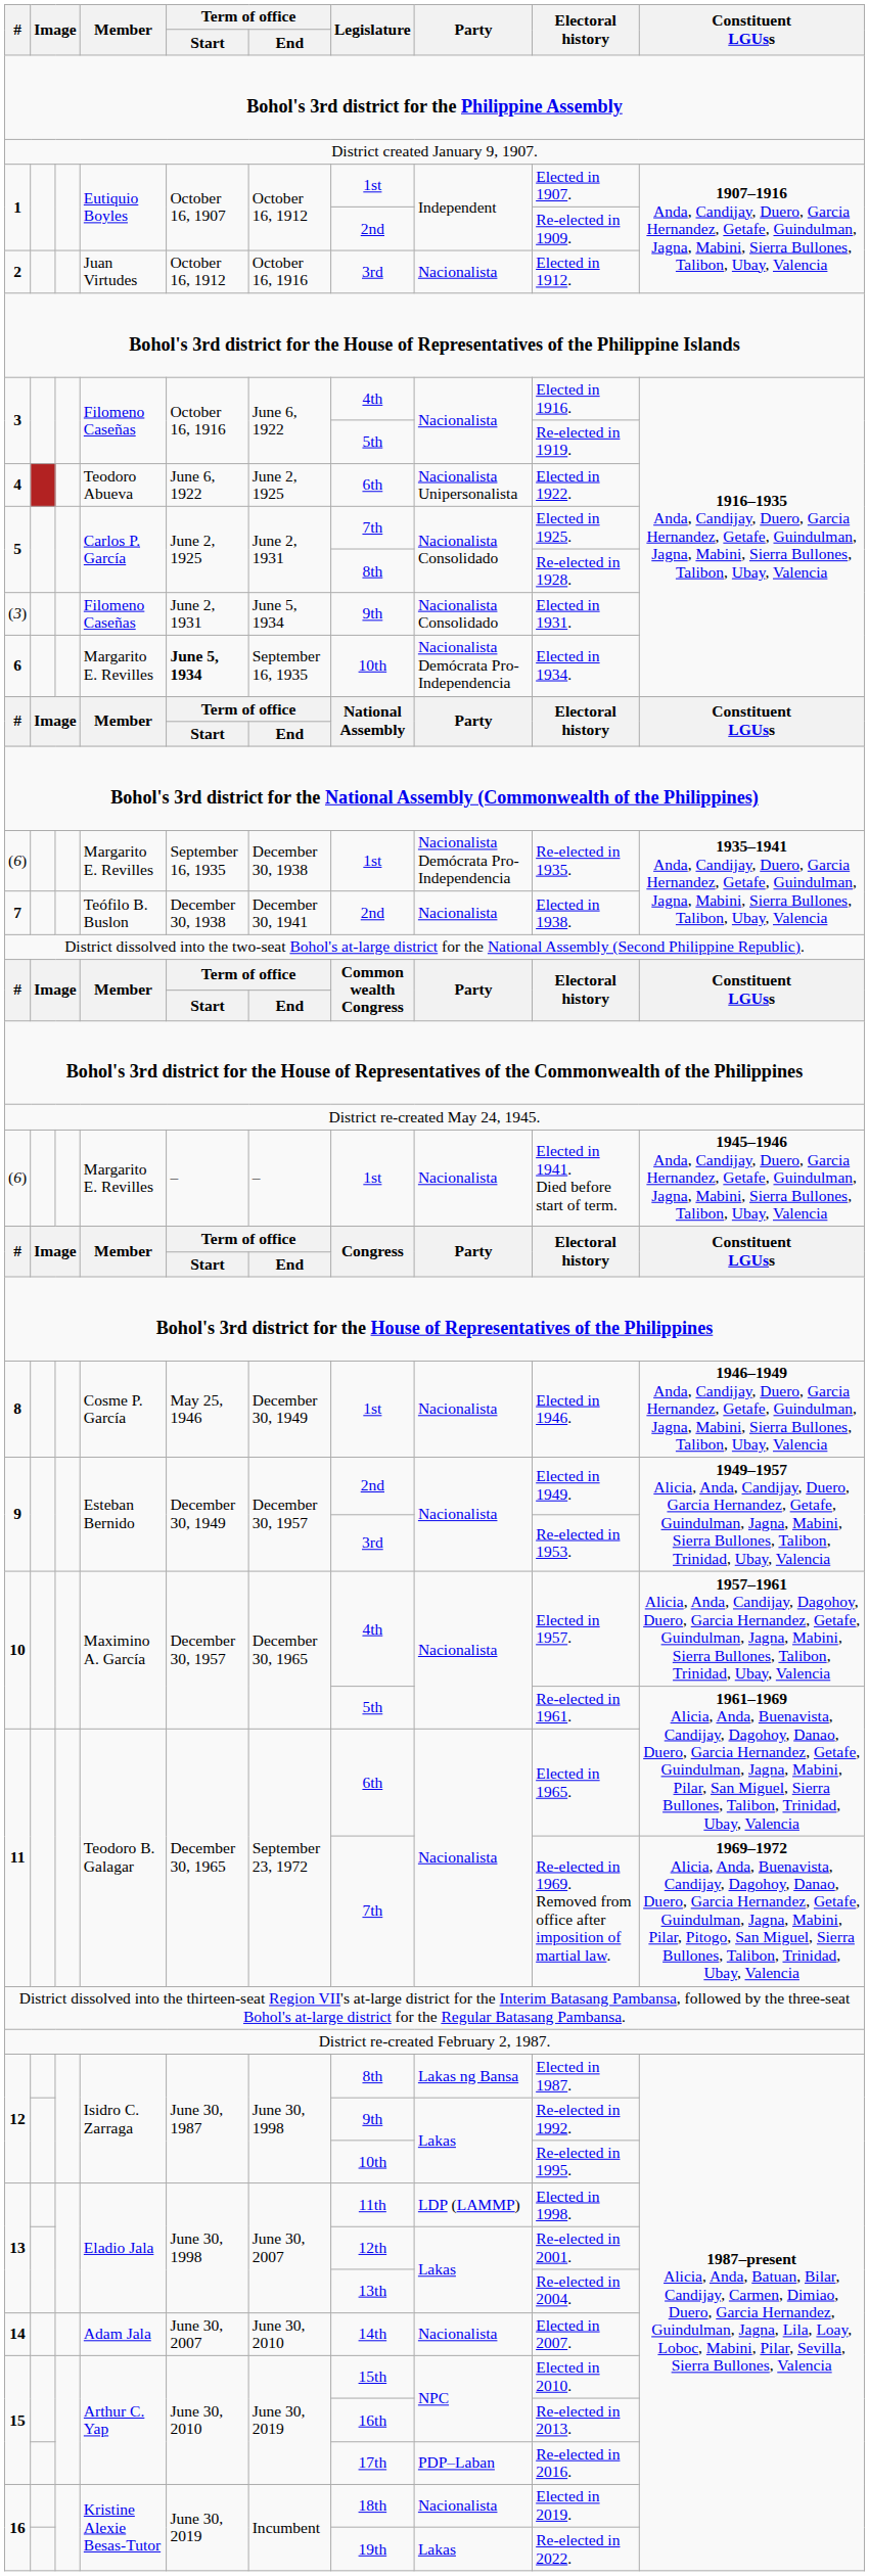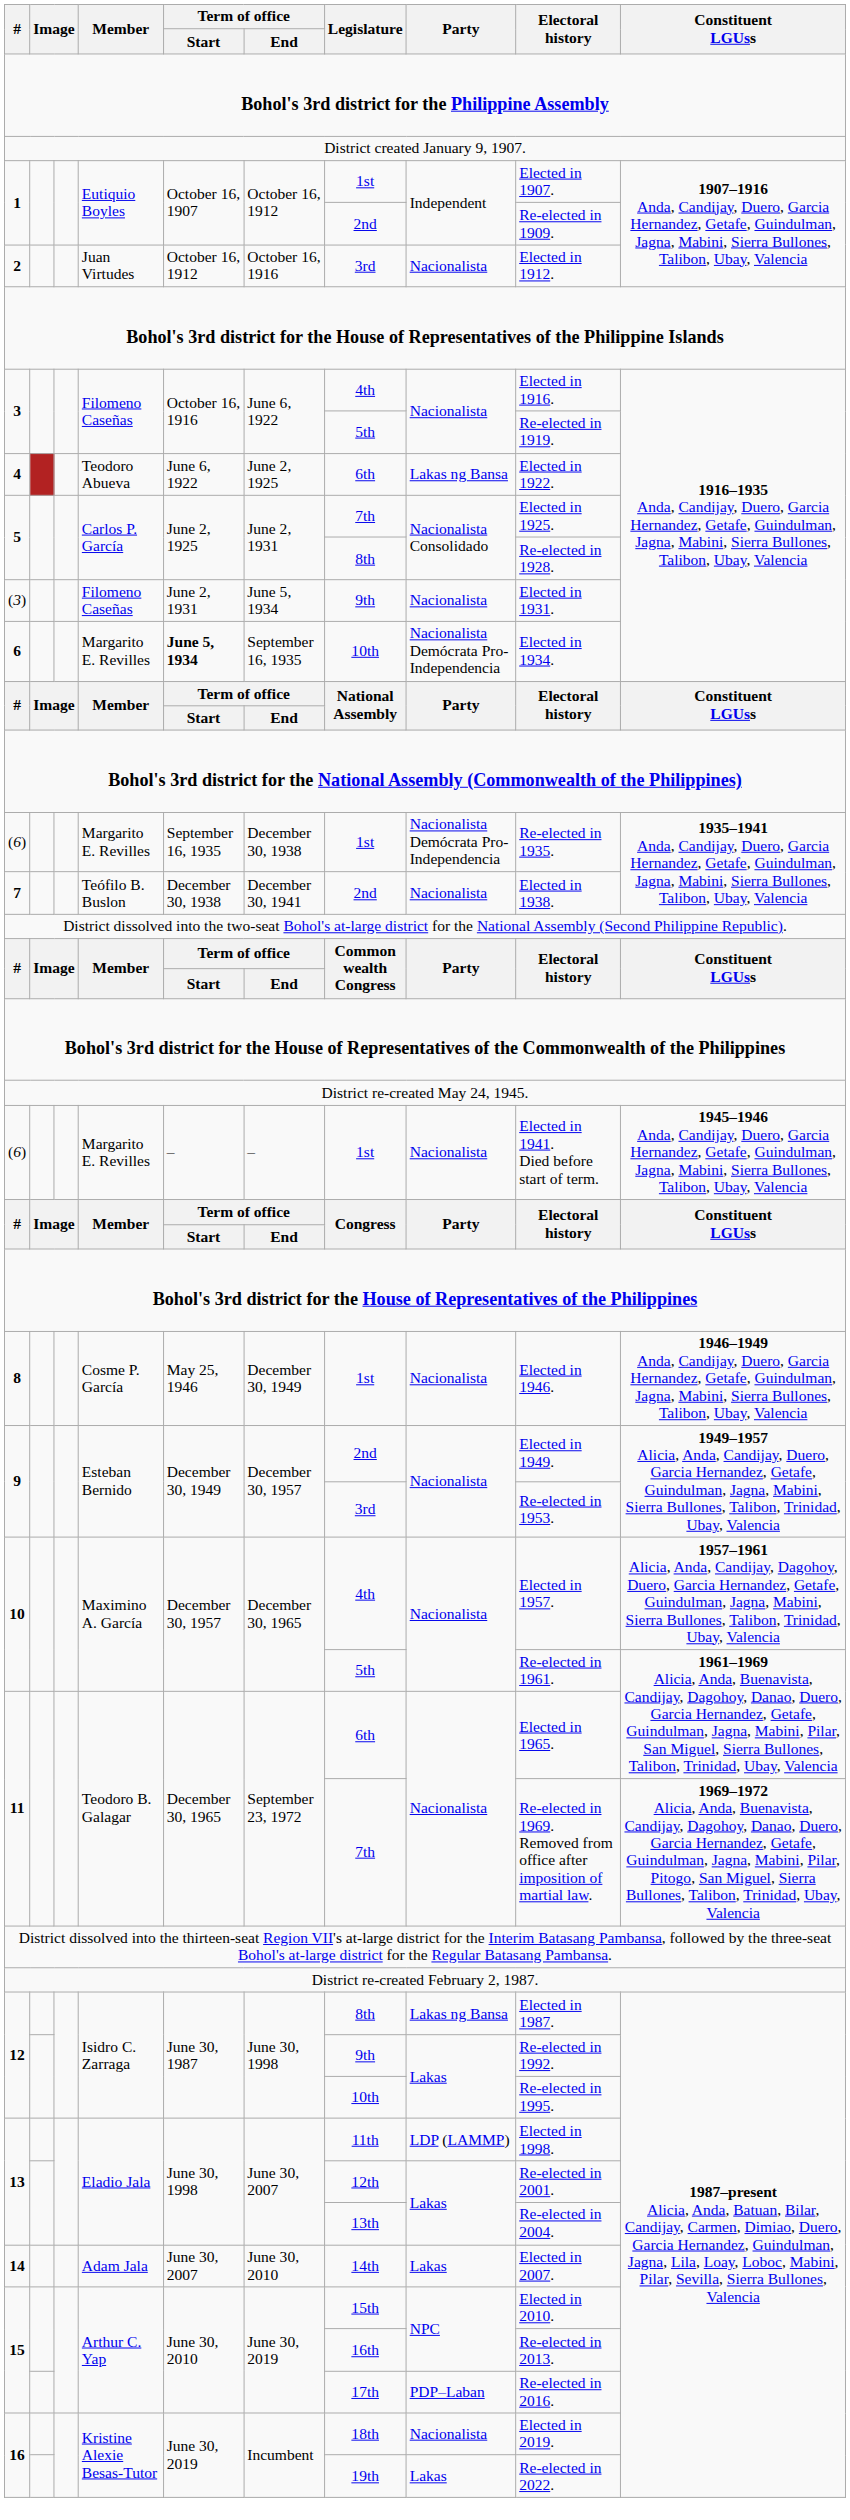4 | Party: Nacionalista Unipersonalista -> Lakas ng Bansa
(3) | Party: Nacionalista Consolidado -> Nacionalista
14 | Party: Nacionalista -> Lakas
